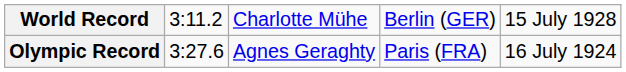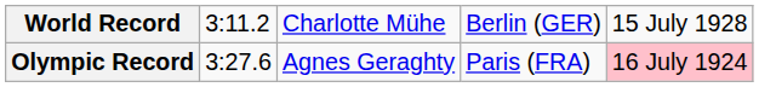Olympic Record | column 5: no background -> pink background
